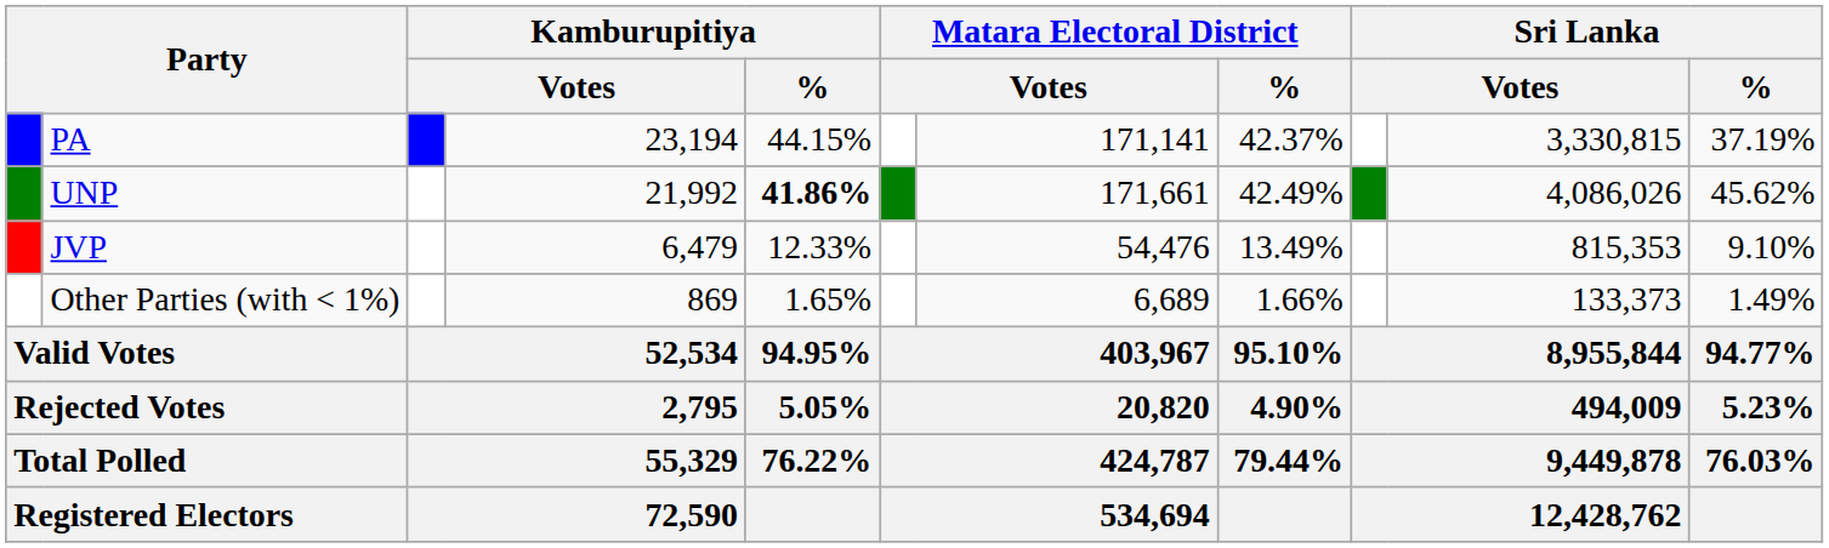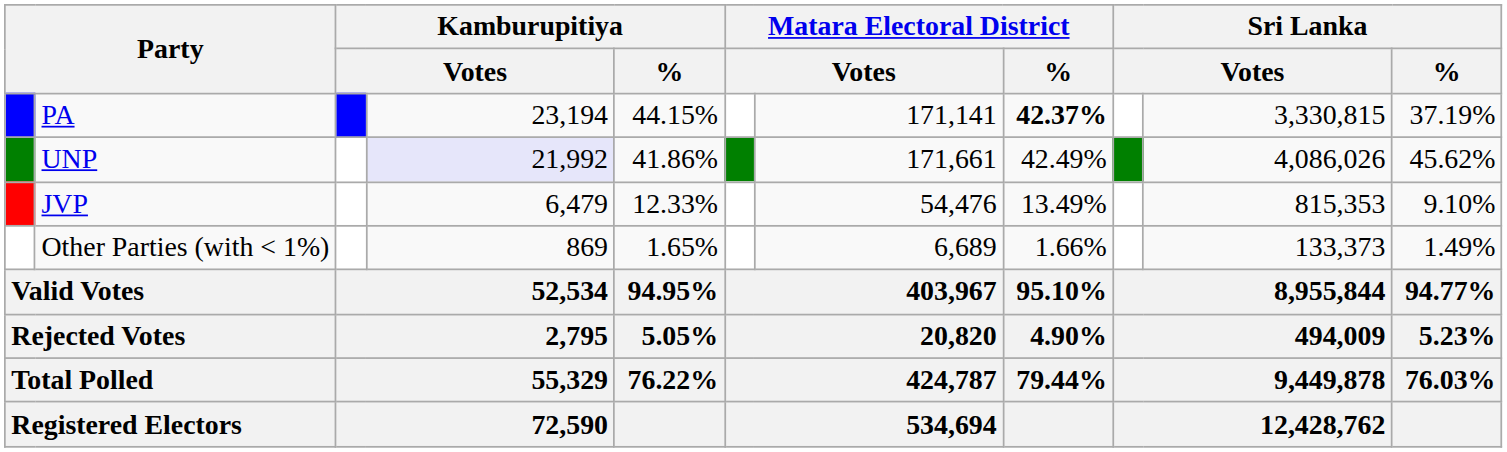PA | Matara Electoral District / %: normal -> bold
UNP | column 4: no background -> lavender background
UNP | Kamburupitiya / %: bold -> normal
